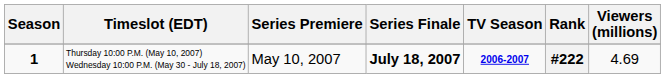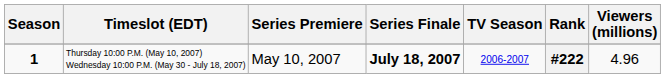row 2 | TV Season: bold -> normal
row 2 | Viewers (millions): 4.69 -> 4.96
